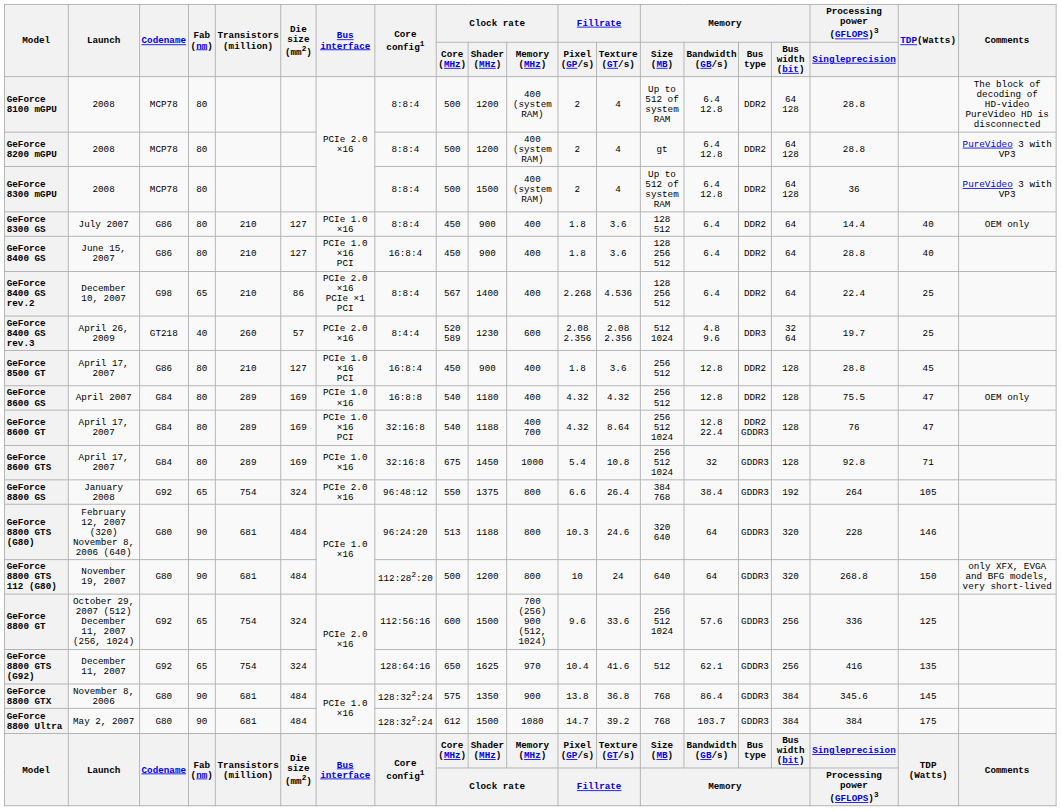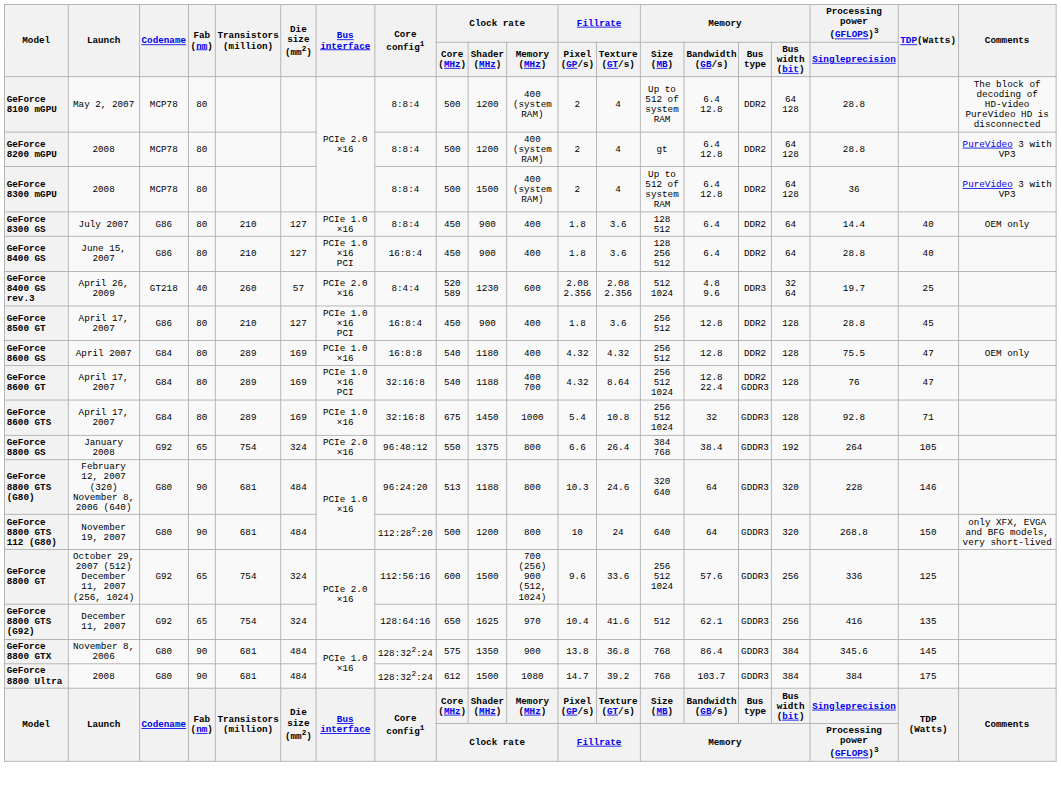GeForce 8100 mGPU | Launch: 2008 -> May 2, 2007
- row: GeForce 8400 GS rev.2 | December 10, 2007 | G98 | 65 | 210 | 86 | PCIe 2.0 ×16 PCIe ×1 PCI | 8:8:4 | 567 | 1400 | 400 | 2.268 | 4.536 | 128 256 512 | 6.4 | DDR2 | 64 | 22.4 | 25
GeForce 8800 Ultra | Launch: May 2, 2007 -> 2008
